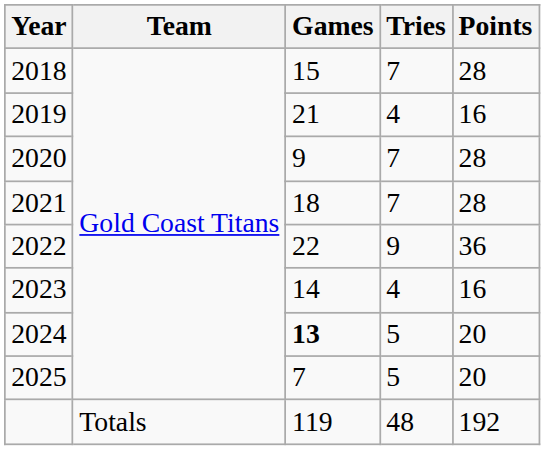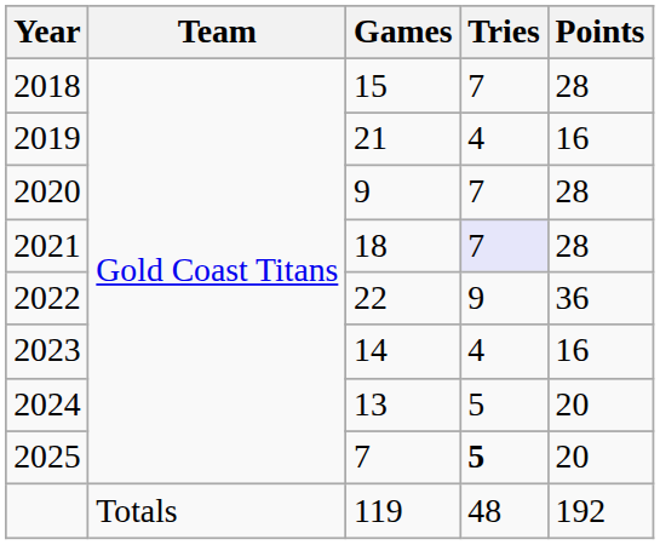2021 | Tries: no background -> lavender background
2024 | Games: bold -> normal
2025 | Tries: normal -> bold
